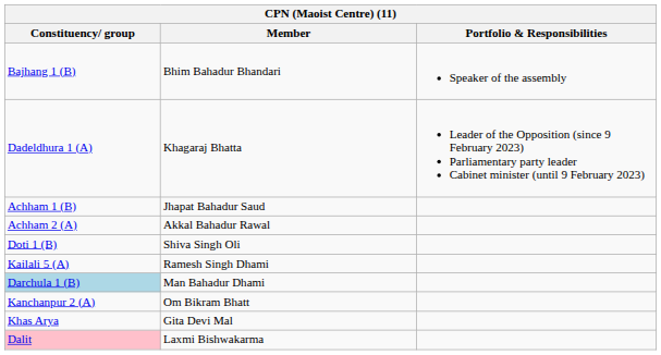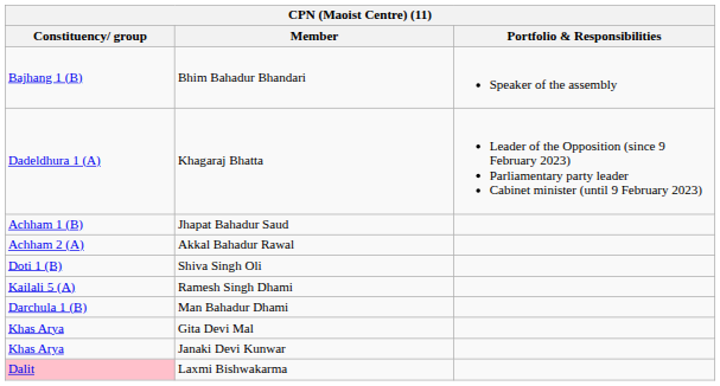Man Bahadur Dhami | Constituency/ group: lightblue background -> no background
- row: Kanchanpur 2 (A) | Om Bikram Bhatt
+ row: Khas Arya | Janaki Devi Kunwar
